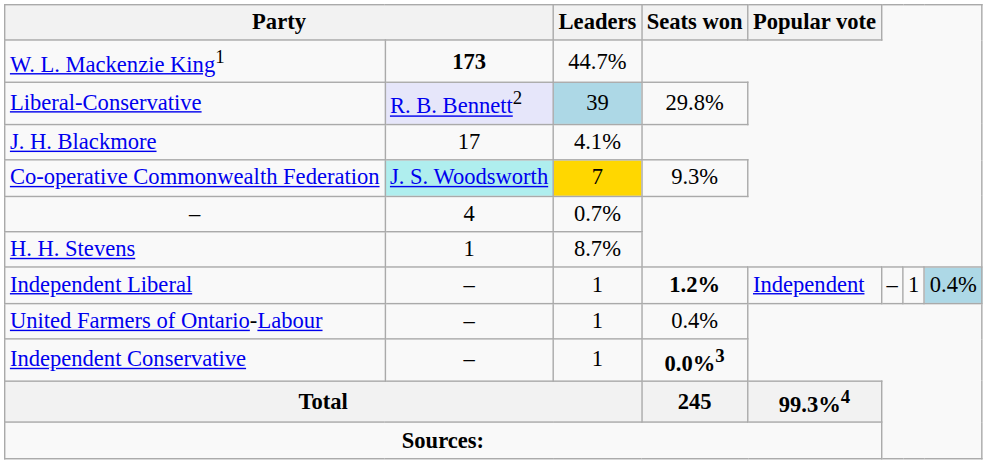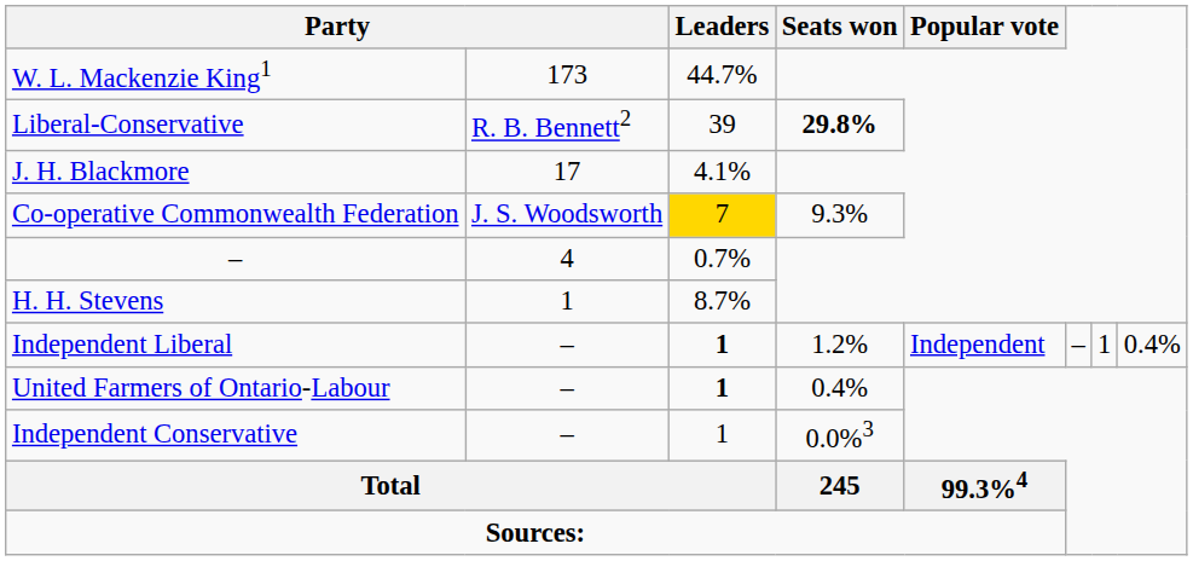W. L. Mackenzie King1 | column 2: bold -> normal
Liberal-Conservative | column 2: lavender background -> no background
Liberal-Conservative | Leaders: lightblue background -> no background
Liberal-Conservative | Seats won: normal -> bold
Co-operative Commonwealth Federation | column 2: paleturquoise background -> no background
Independent Liberal | Leaders: normal -> bold
Independent Liberal | Seats won: bold -> normal
Independent Liberal | column 8: lightblue background -> no background
United Farmers of Ontario-Labour | Leaders: normal -> bold
Independent Conservative | Seats won: bold -> normal
